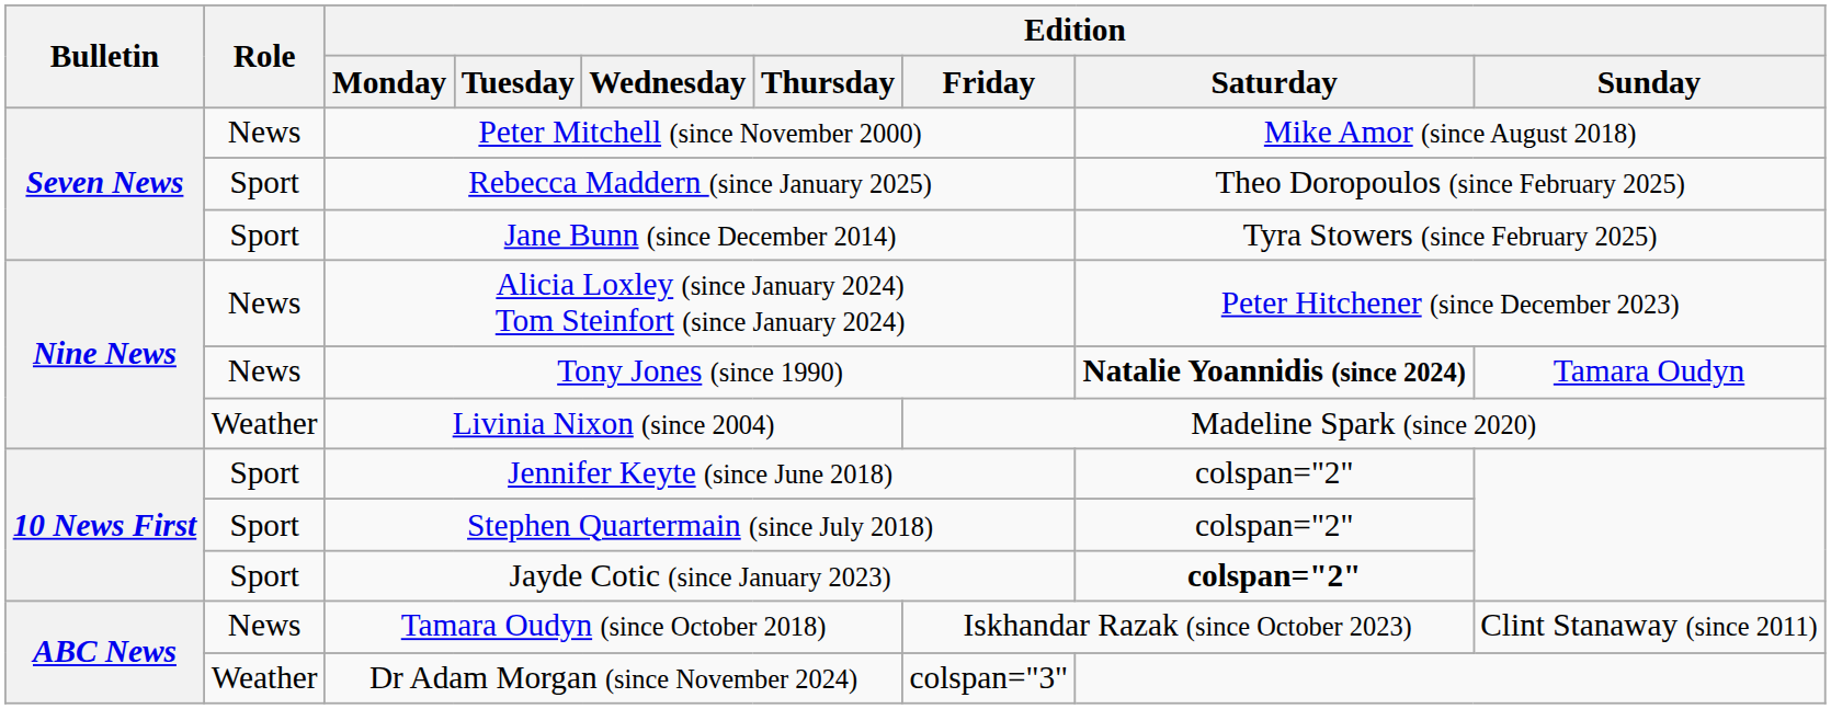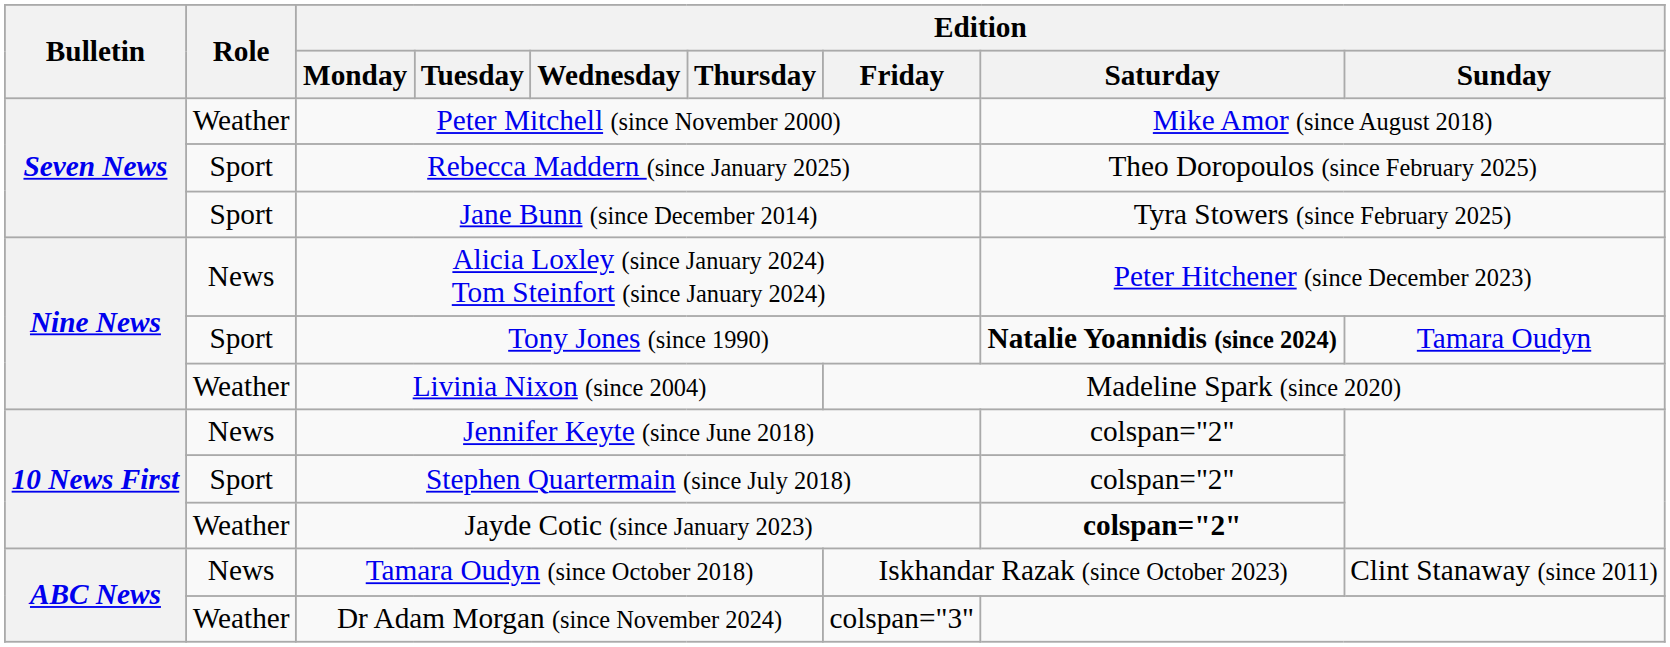Peter Mitchell (since November 2000) | Role: News -> Weather
Tony Jones (since 1990) | Role: News -> Sport
Jennifer Keyte (since June 2018) | Role: Sport -> News
Jayde Cotic (since January 2023) | Role: Sport -> Weather
